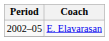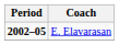E. Elavarasan | Period: normal -> bold
